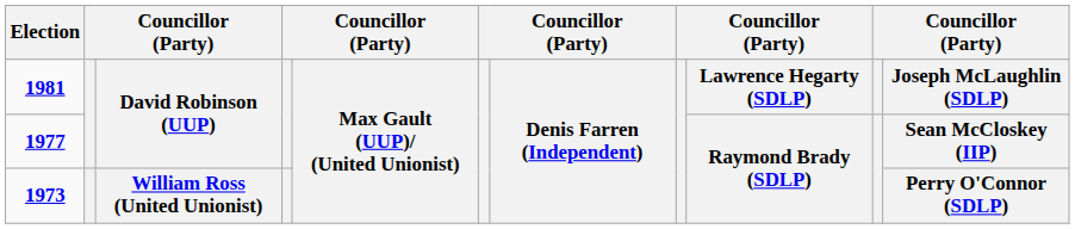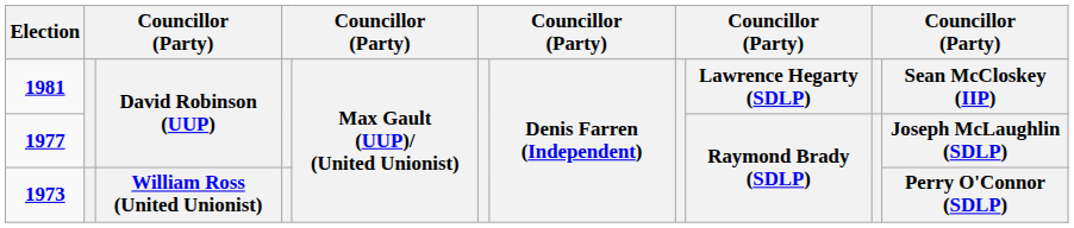1981 | column 11: Joseph McLaughlin (SDLP) -> Sean McCloskey (IIP)
1977 | column 11: Sean McCloskey (IIP) -> Joseph McLaughlin (SDLP)
